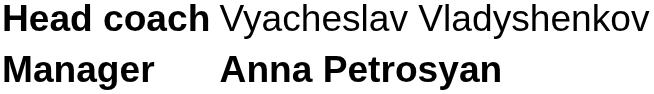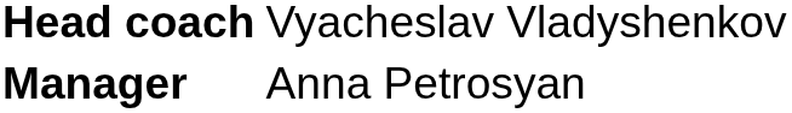Manager | column 2: bold -> normal
